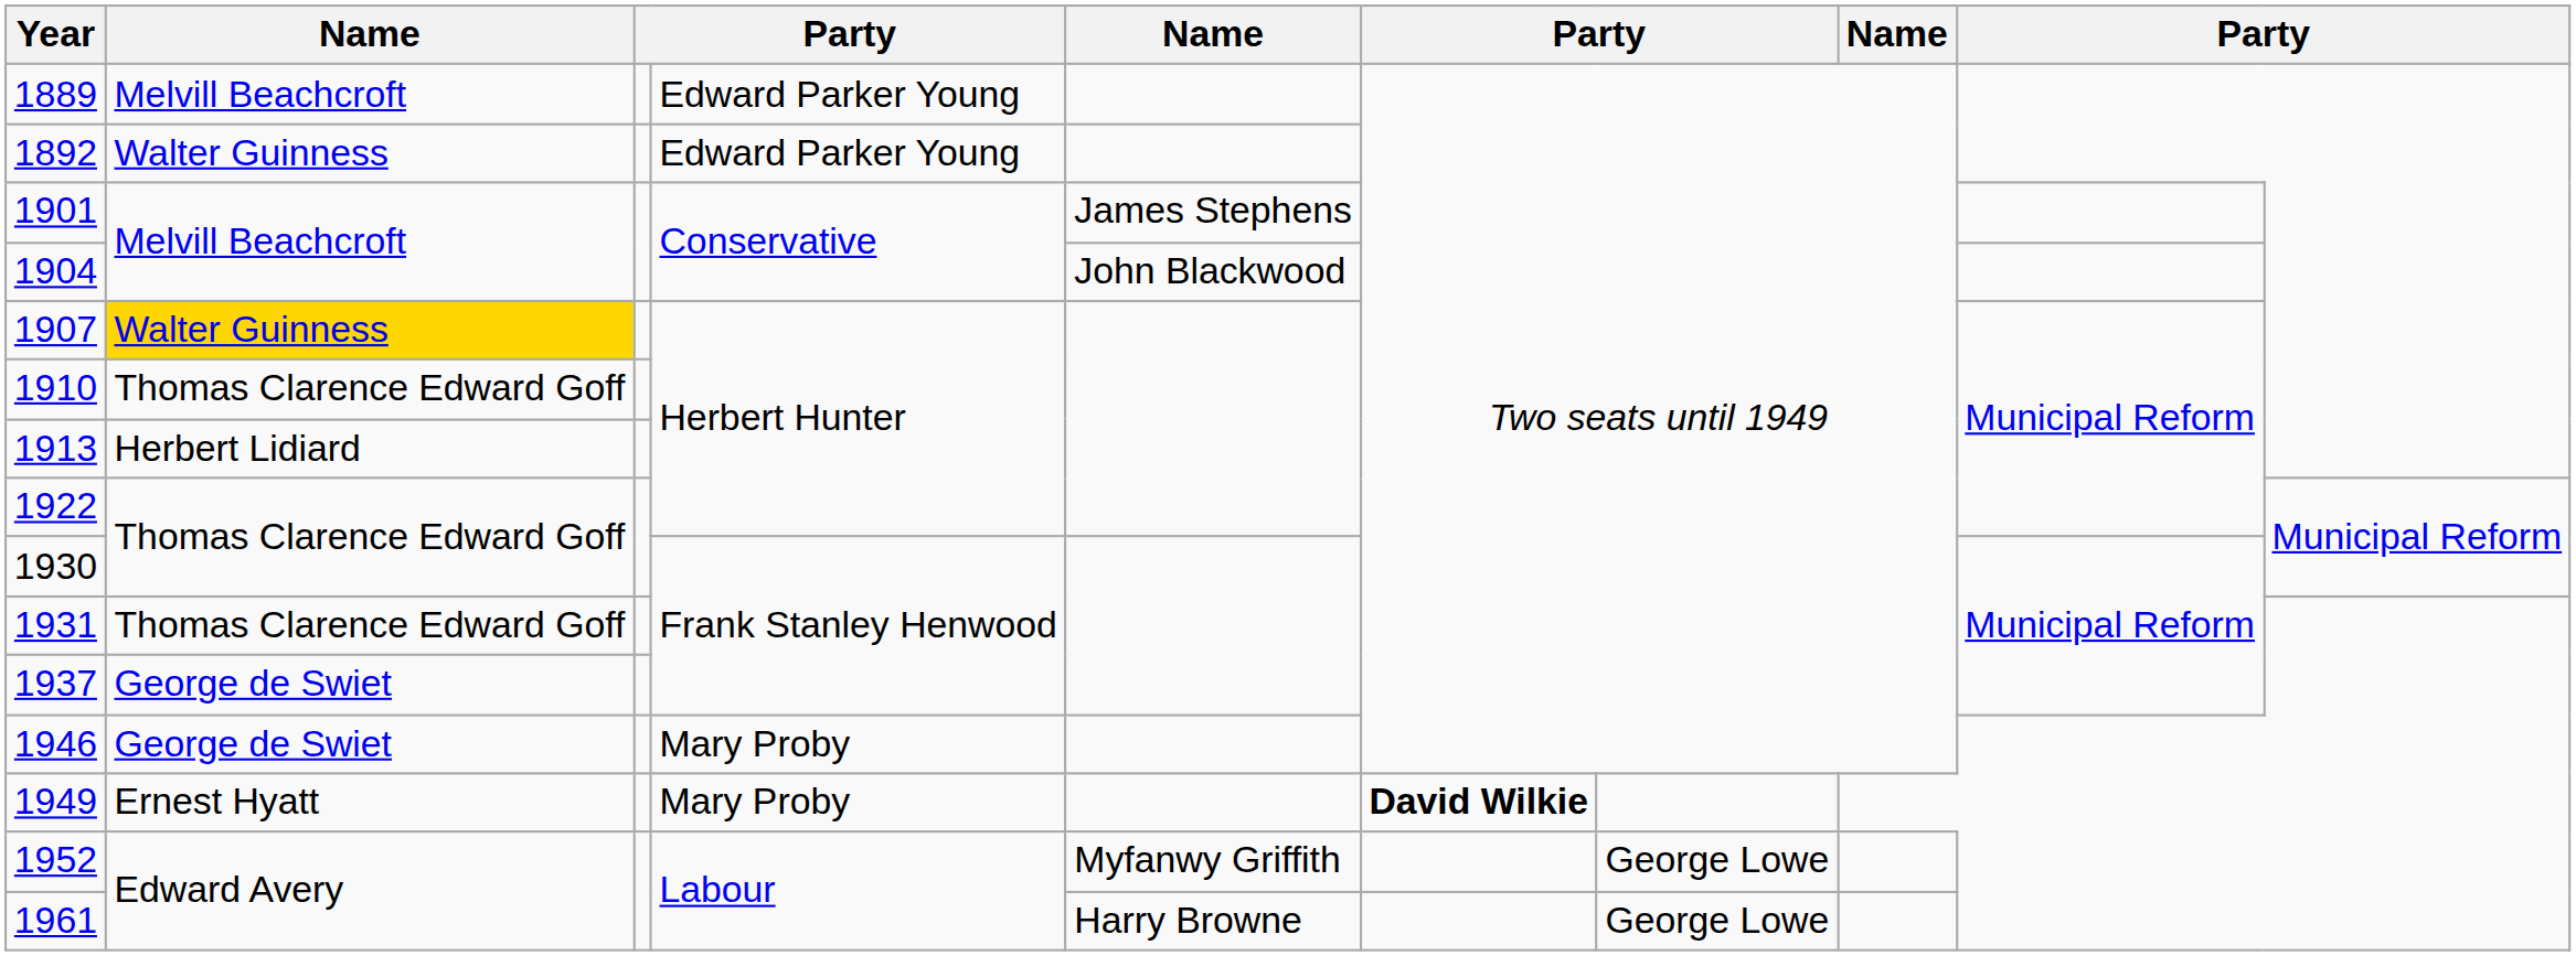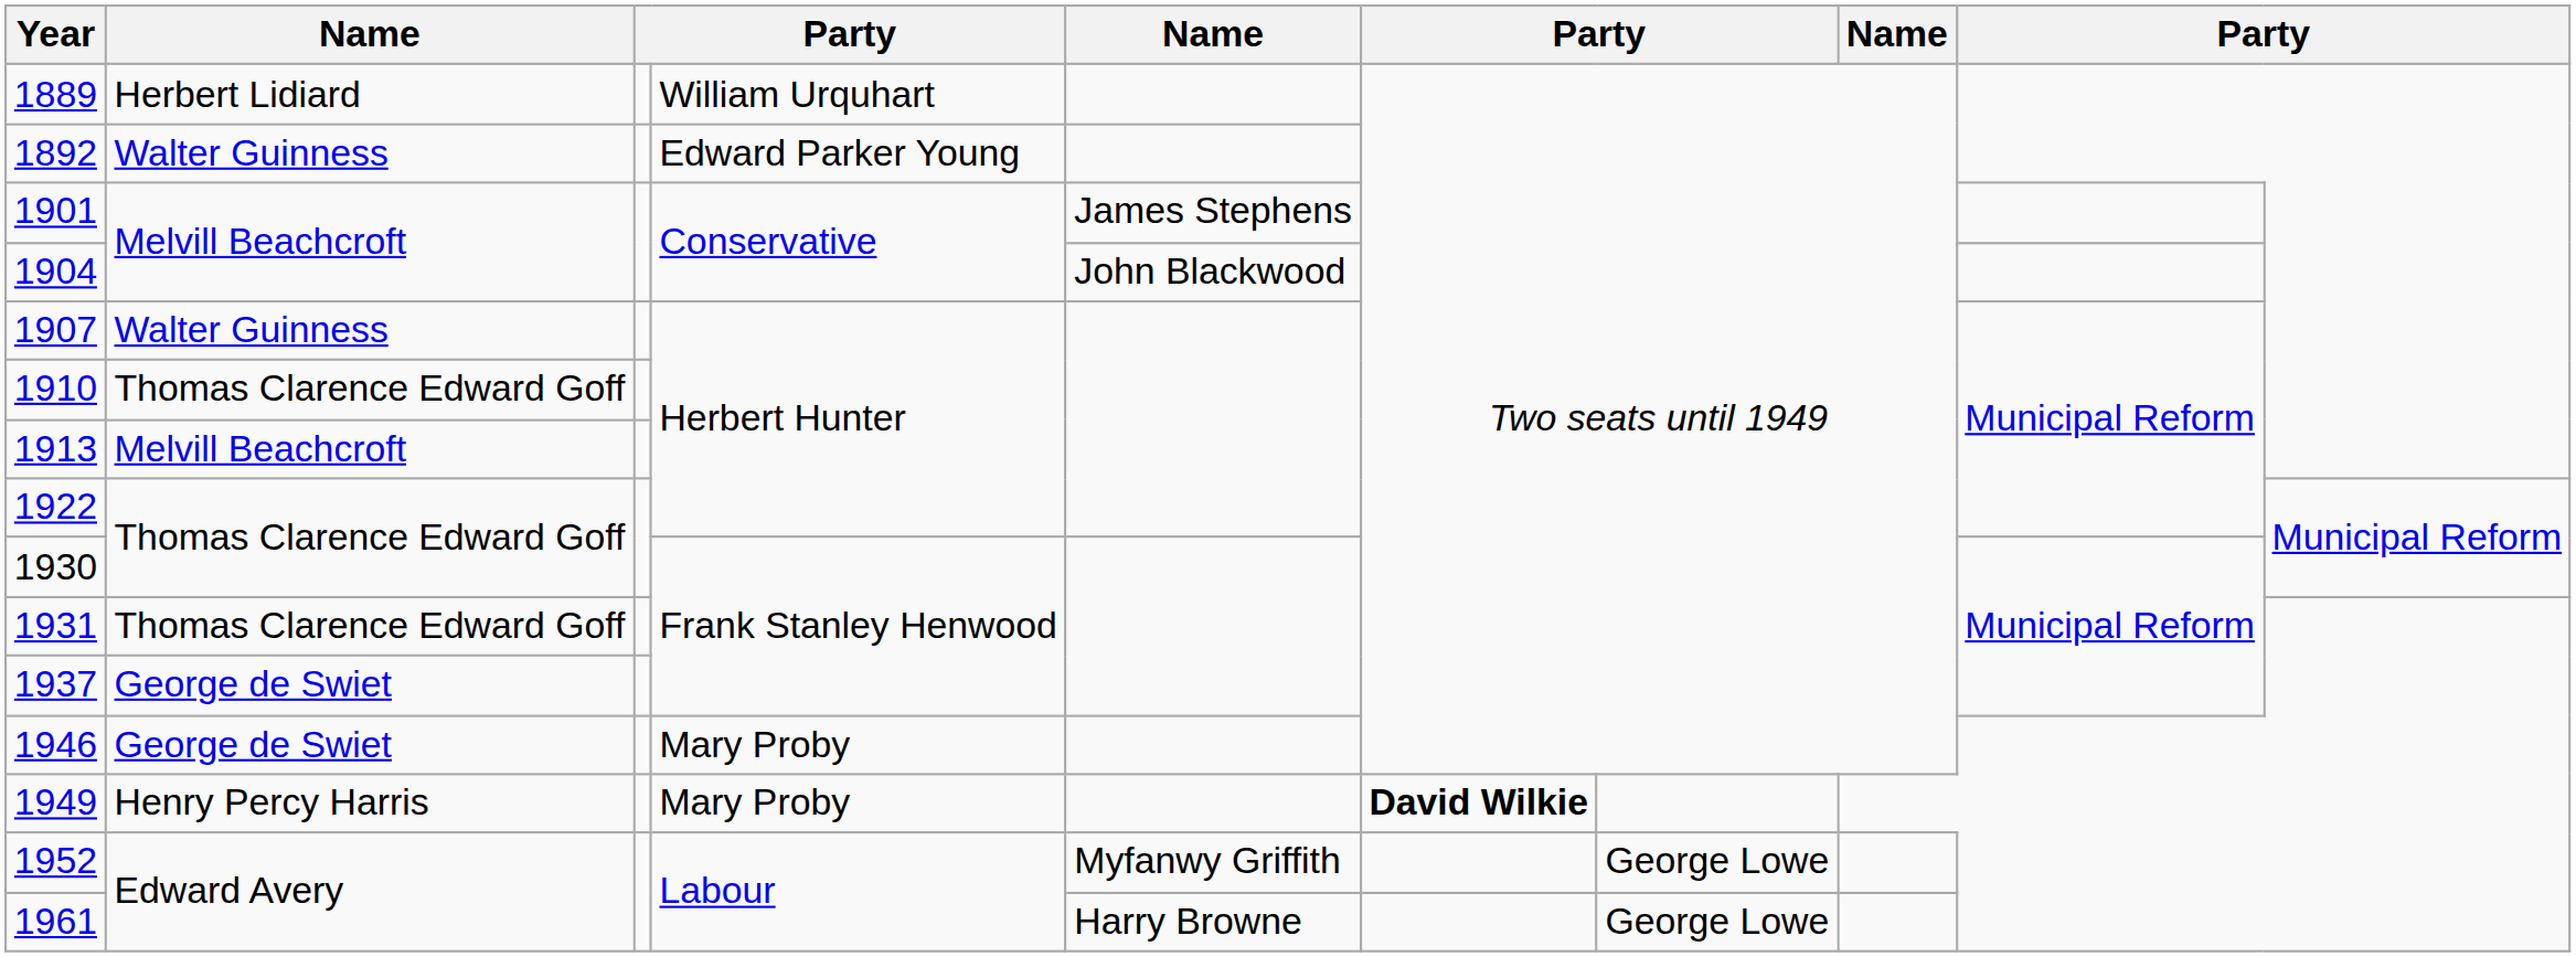1889 | column 2: Melvill Beachcroft -> Herbert Lidiard
1889 | column 4: Edward Parker Young -> William Urquhart
1907 | column 2: gold background -> no background
1913 | column 2: Herbert Lidiard -> Melvill Beachcroft
1949 | column 2: Ernest Hyatt -> Henry Percy Harris
